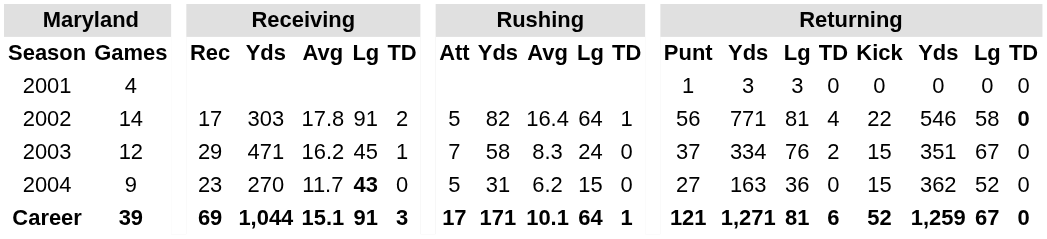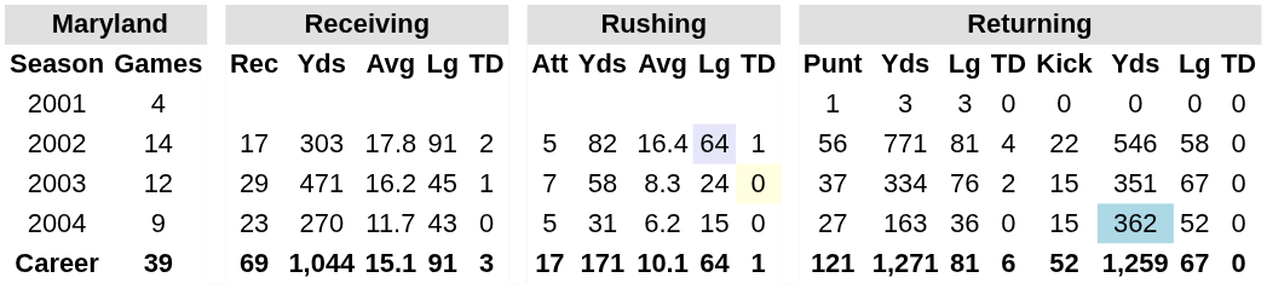2002 | Rushing / Lg: no background -> lavender background
2002 | column 23: bold -> normal
2003 | Rushing / TD: no background -> lightyellow background
2004 | Receiving / Lg: bold -> normal
2004 | column 21: no background -> lightblue background
